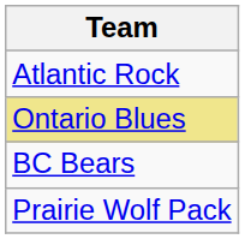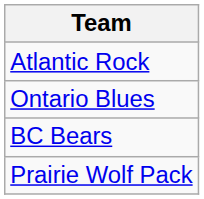row 3 | column 1: khaki background -> no background
